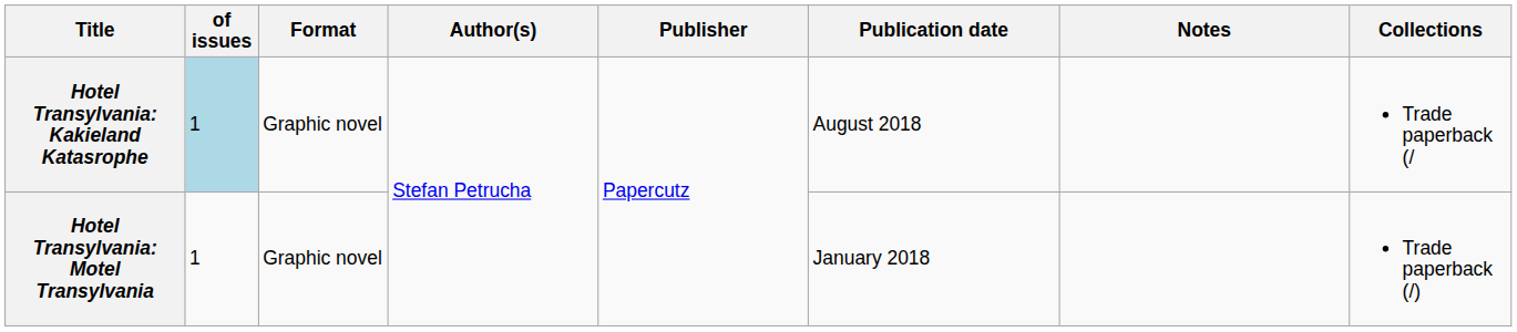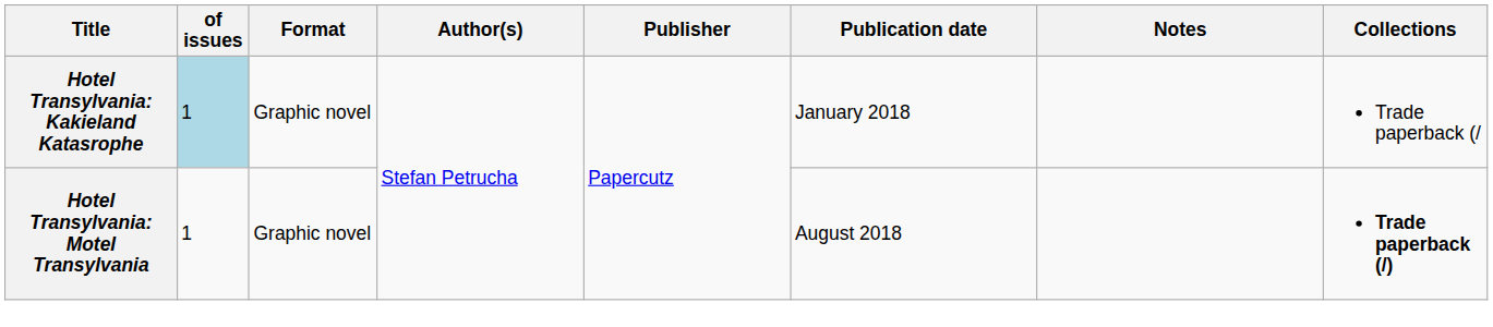Hotel Transylvania: Kakieland Katasrophe | Publication date: August 2018 -> January 2018
Hotel Transylvania: Motel Transylvania | Publication date: January 2018 -> August 2018
Hotel Transylvania: Motel Transylvania | Collections: normal -> bold
